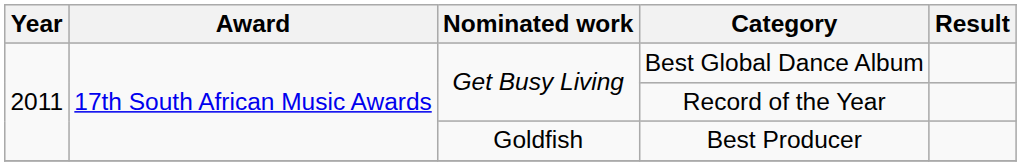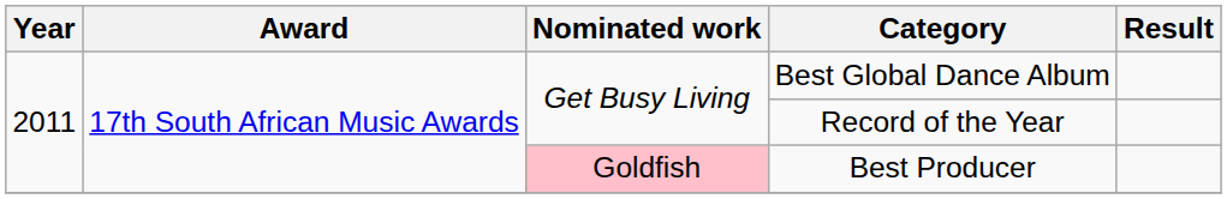Best Producer | Nominated work: no background -> pink background
